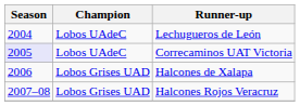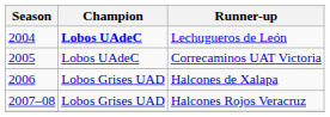Lechugueros de León | Champion: normal -> bold
Correcaminos UAT Victoria | Season: lavender background -> no background
